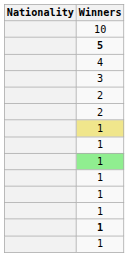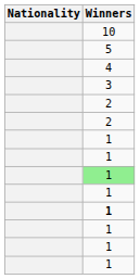row 3 | Winners: bold -> normal
row 8 | Winners: khaki background -> no background
row 12 | Winners: normal -> bold
row 14 | Winners: bold -> normal
